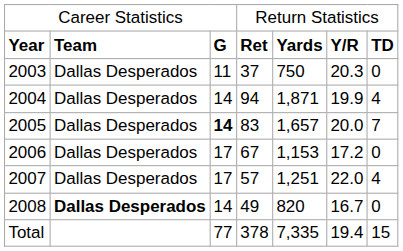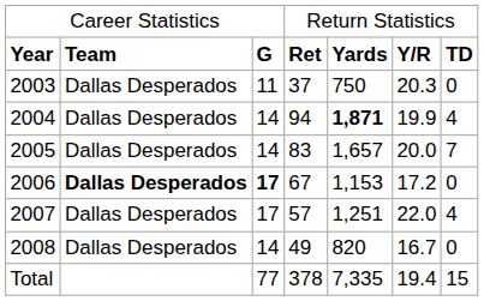2004 | column 5: normal -> bold
2005 | column 3: bold -> normal
2006 | column 2: normal -> bold
2006 | column 3: normal -> bold
2008 | column 2: bold -> normal
